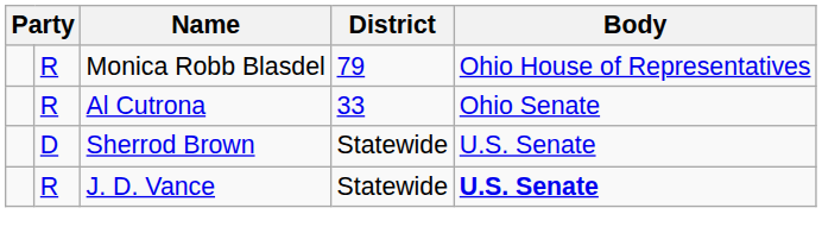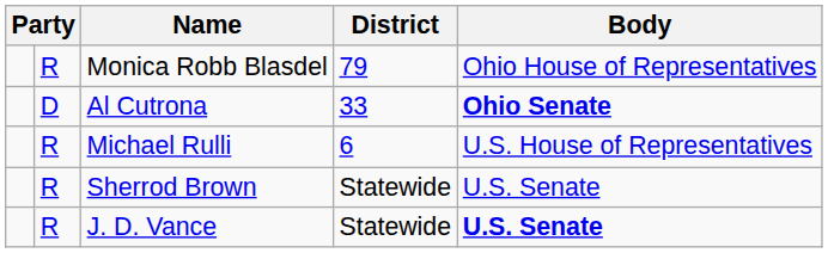Al Cutrona | column 2: R -> D
Al Cutrona | Body: normal -> bold
+ row: R | Michael Rulli | 6 | U.S. House of Representatives
Sherrod Brown | column 2: D -> R
